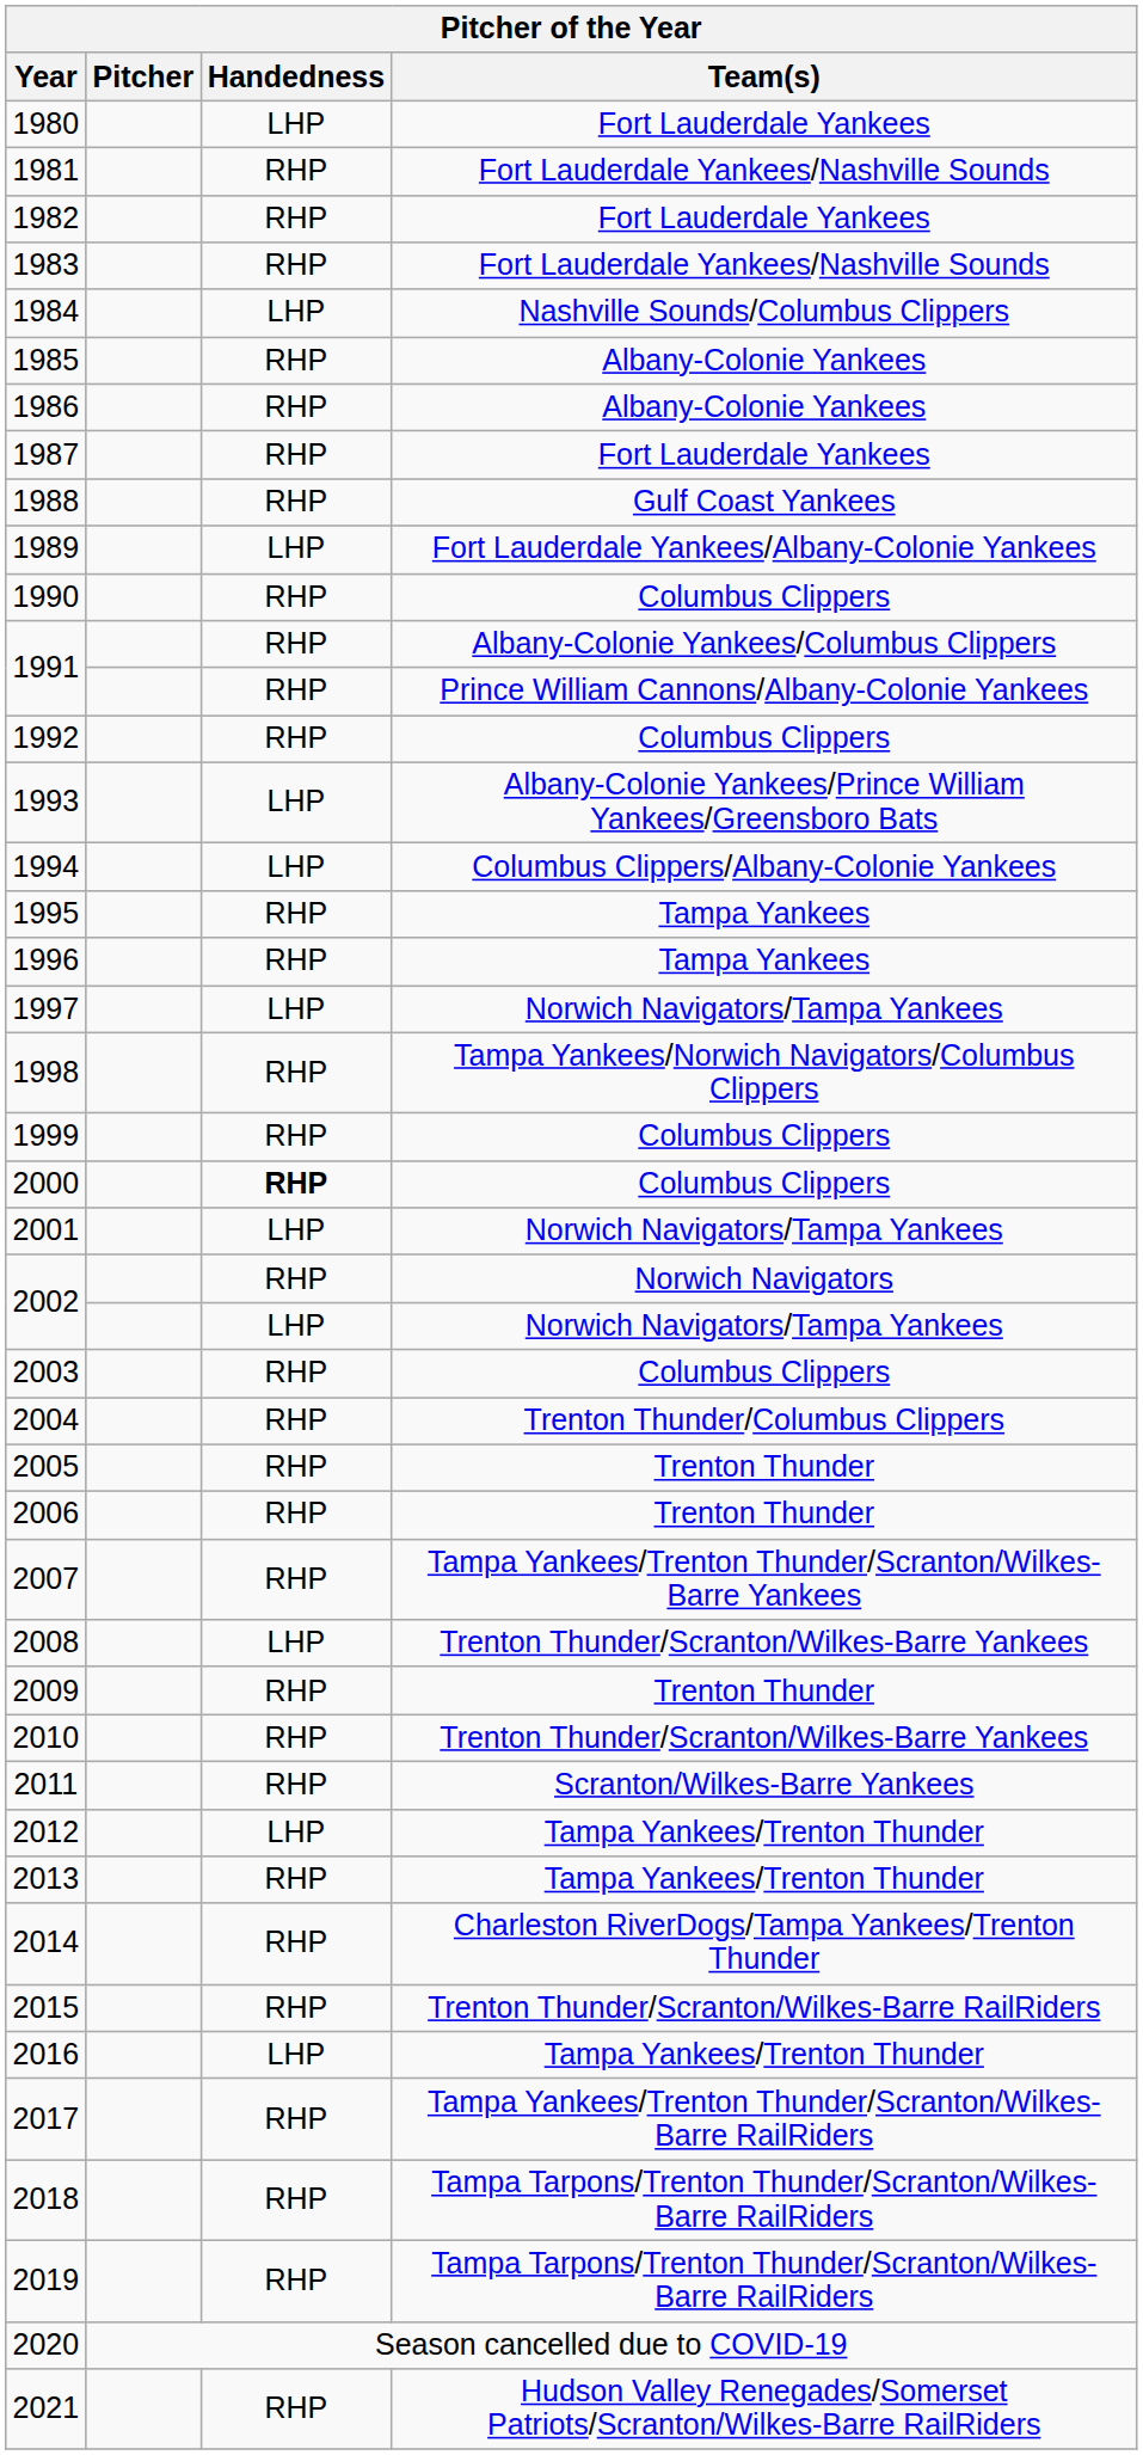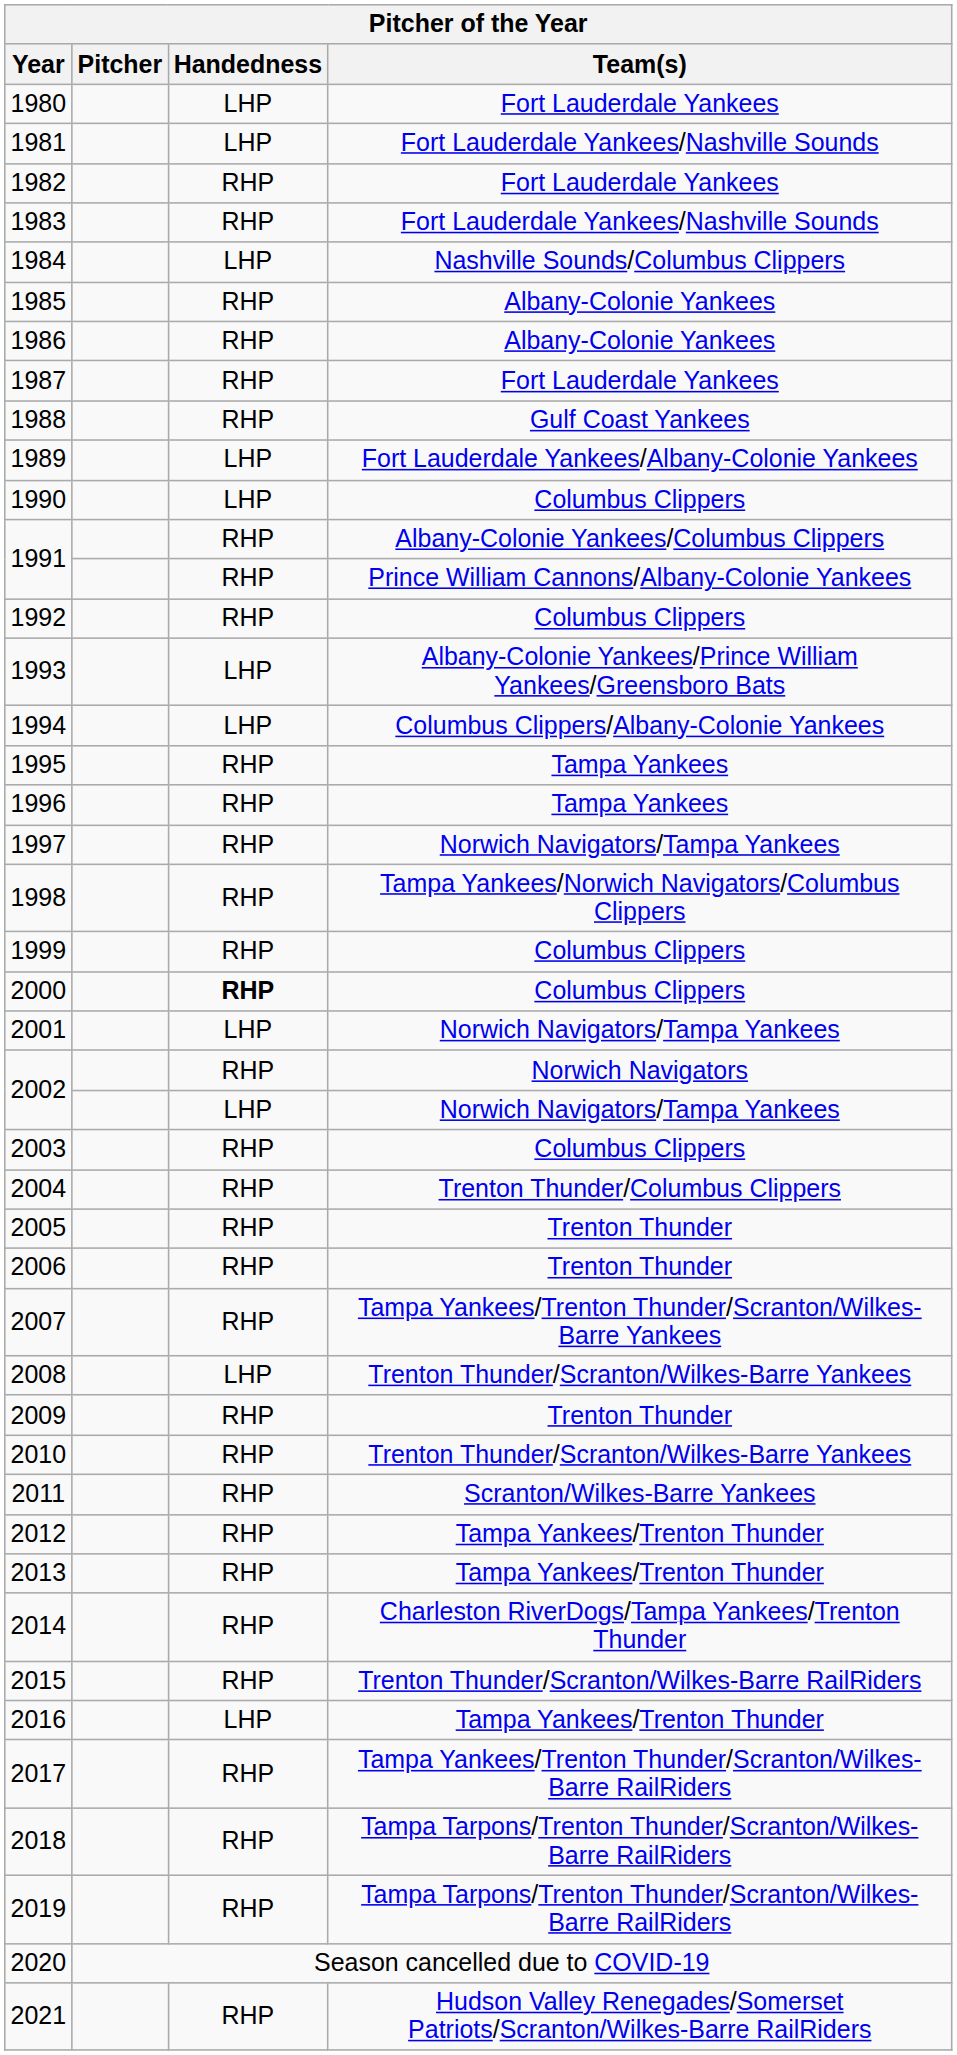1981 | Handedness: RHP -> LHP
1990 | Handedness: RHP -> LHP
1997 | Handedness: LHP -> RHP
2012 | Handedness: LHP -> RHP
